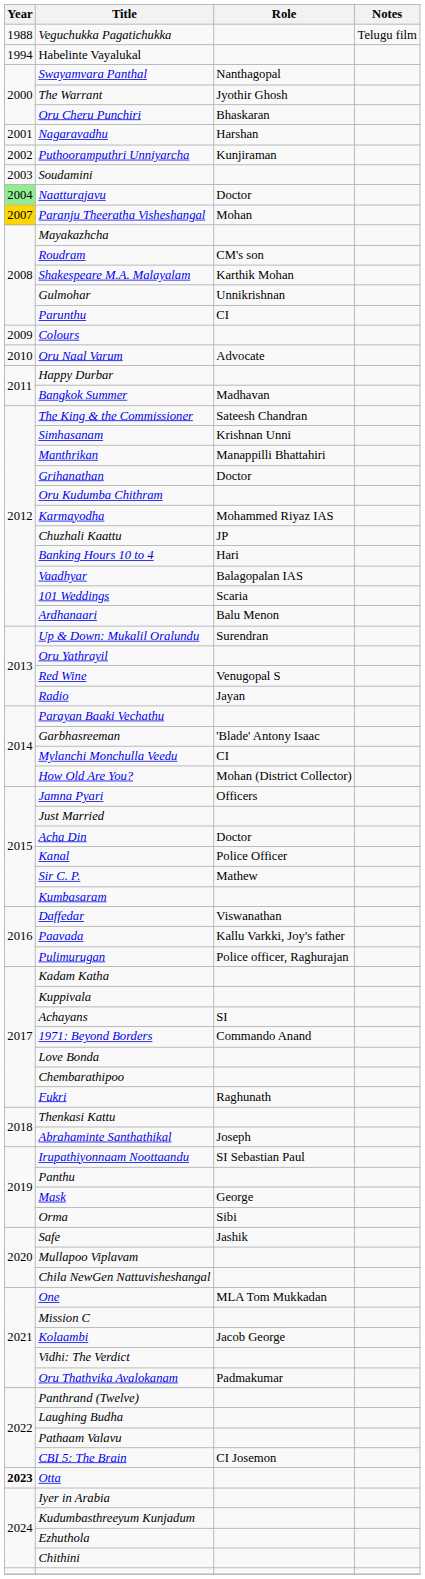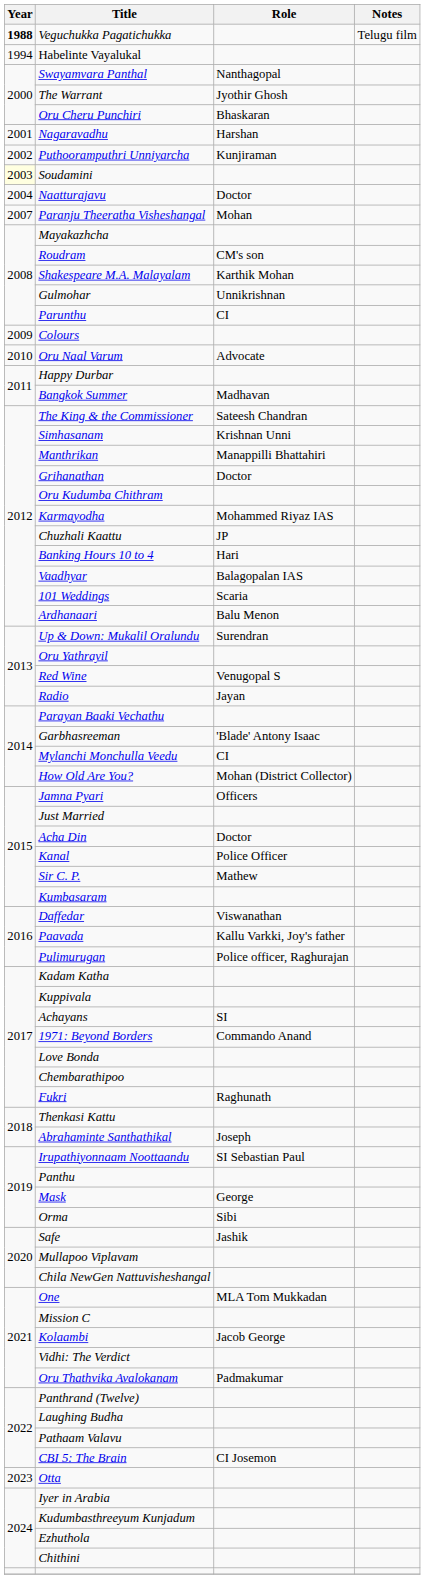Veguchukka Pagatichukka | Year: normal -> bold
Soudamini | Year: no background -> lightyellow background
Naatturajavu | Year: lightgreen background -> no background
Paranju Theeratha Visheshangal | Year: gold background -> no background
Otta | Year: bold -> normal
